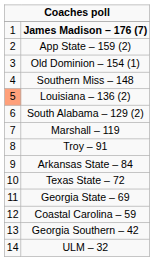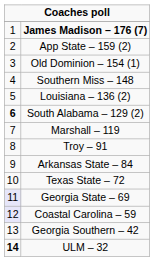Louisiana – 136 (2) | column 1: lightsalmon background -> no background
South Alabama – 129 (2) | column 1: normal -> bold
Georgia State – 69 | column 1: no background -> lavender background
Coastal Carolina – 59 | column 1: no background -> lavender background
ULM – 32 | column 1: normal -> bold
